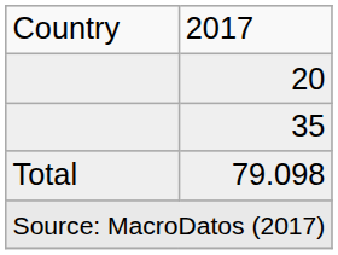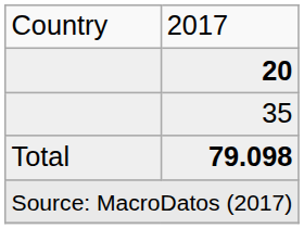20 | column 2: normal -> bold
79.098 | column 2: normal -> bold
